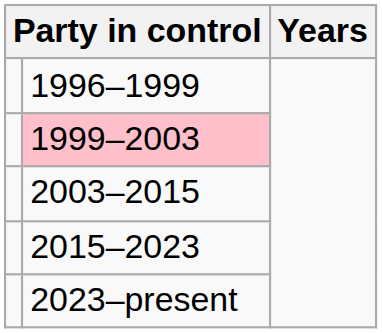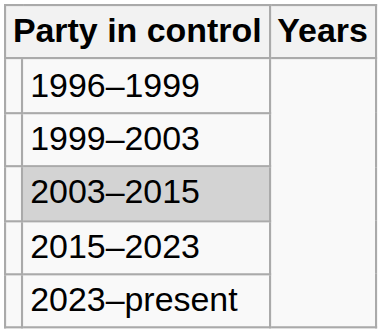1999–2003 | column 2: pink background -> no background
2003–2015 | column 2: no background -> lightgrey background
